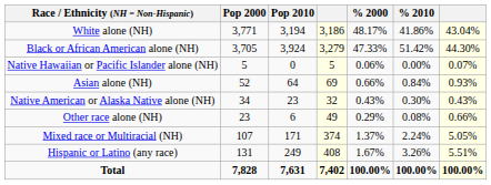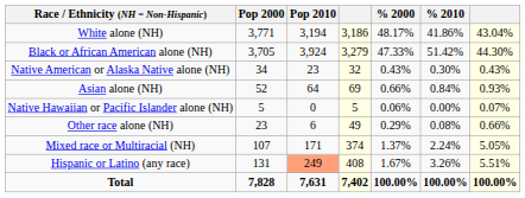rows swapped: Native American or Alaska Native alone (NH) <-> Native Hawaiian or Pacific Islander alone (NH)
Hispanic or Latino (any race) | Pop 2010: no background -> lightsalmon background
